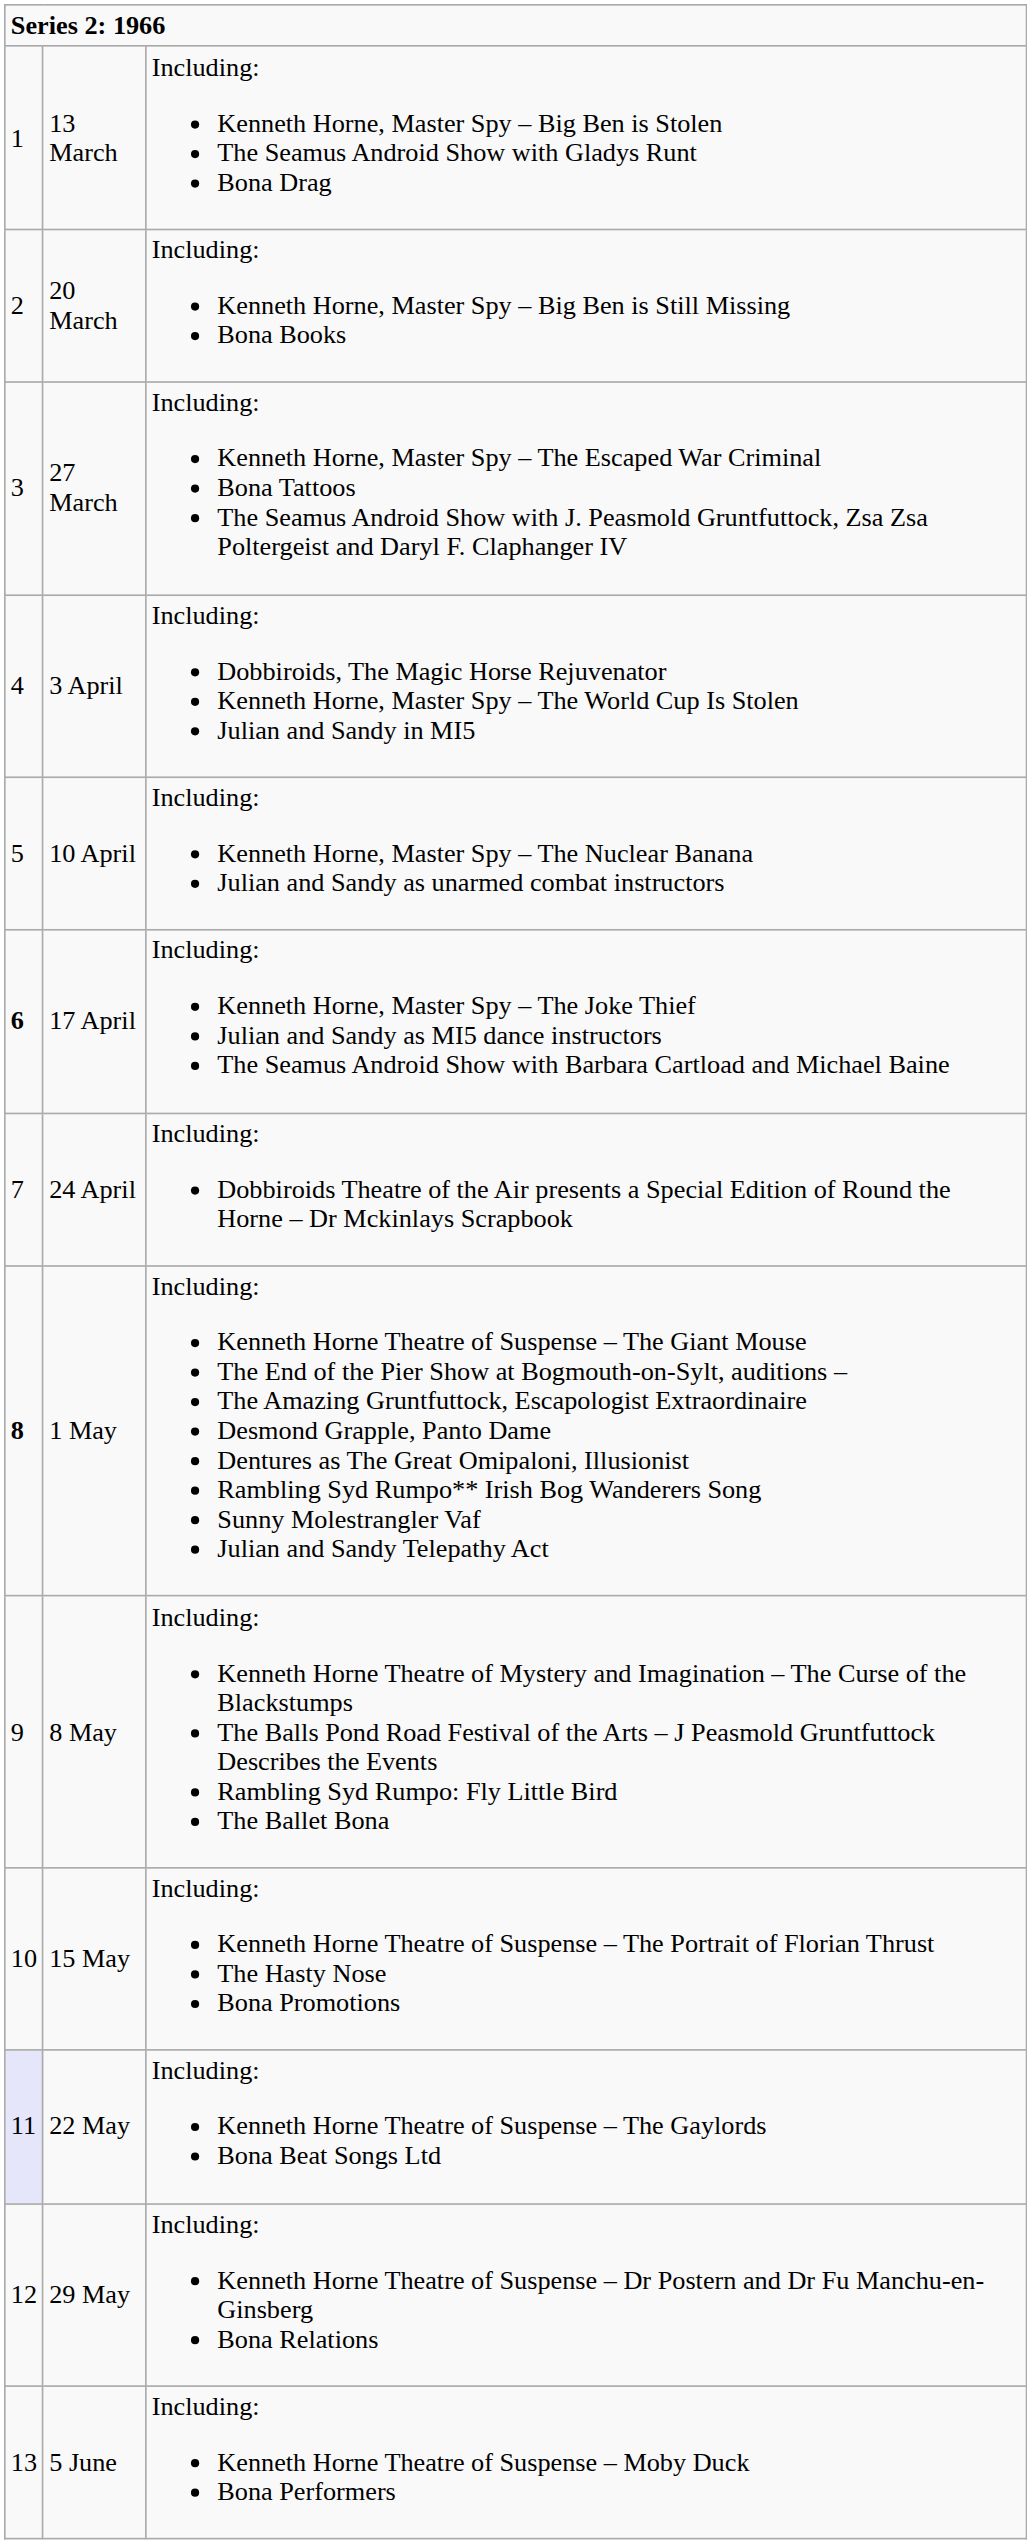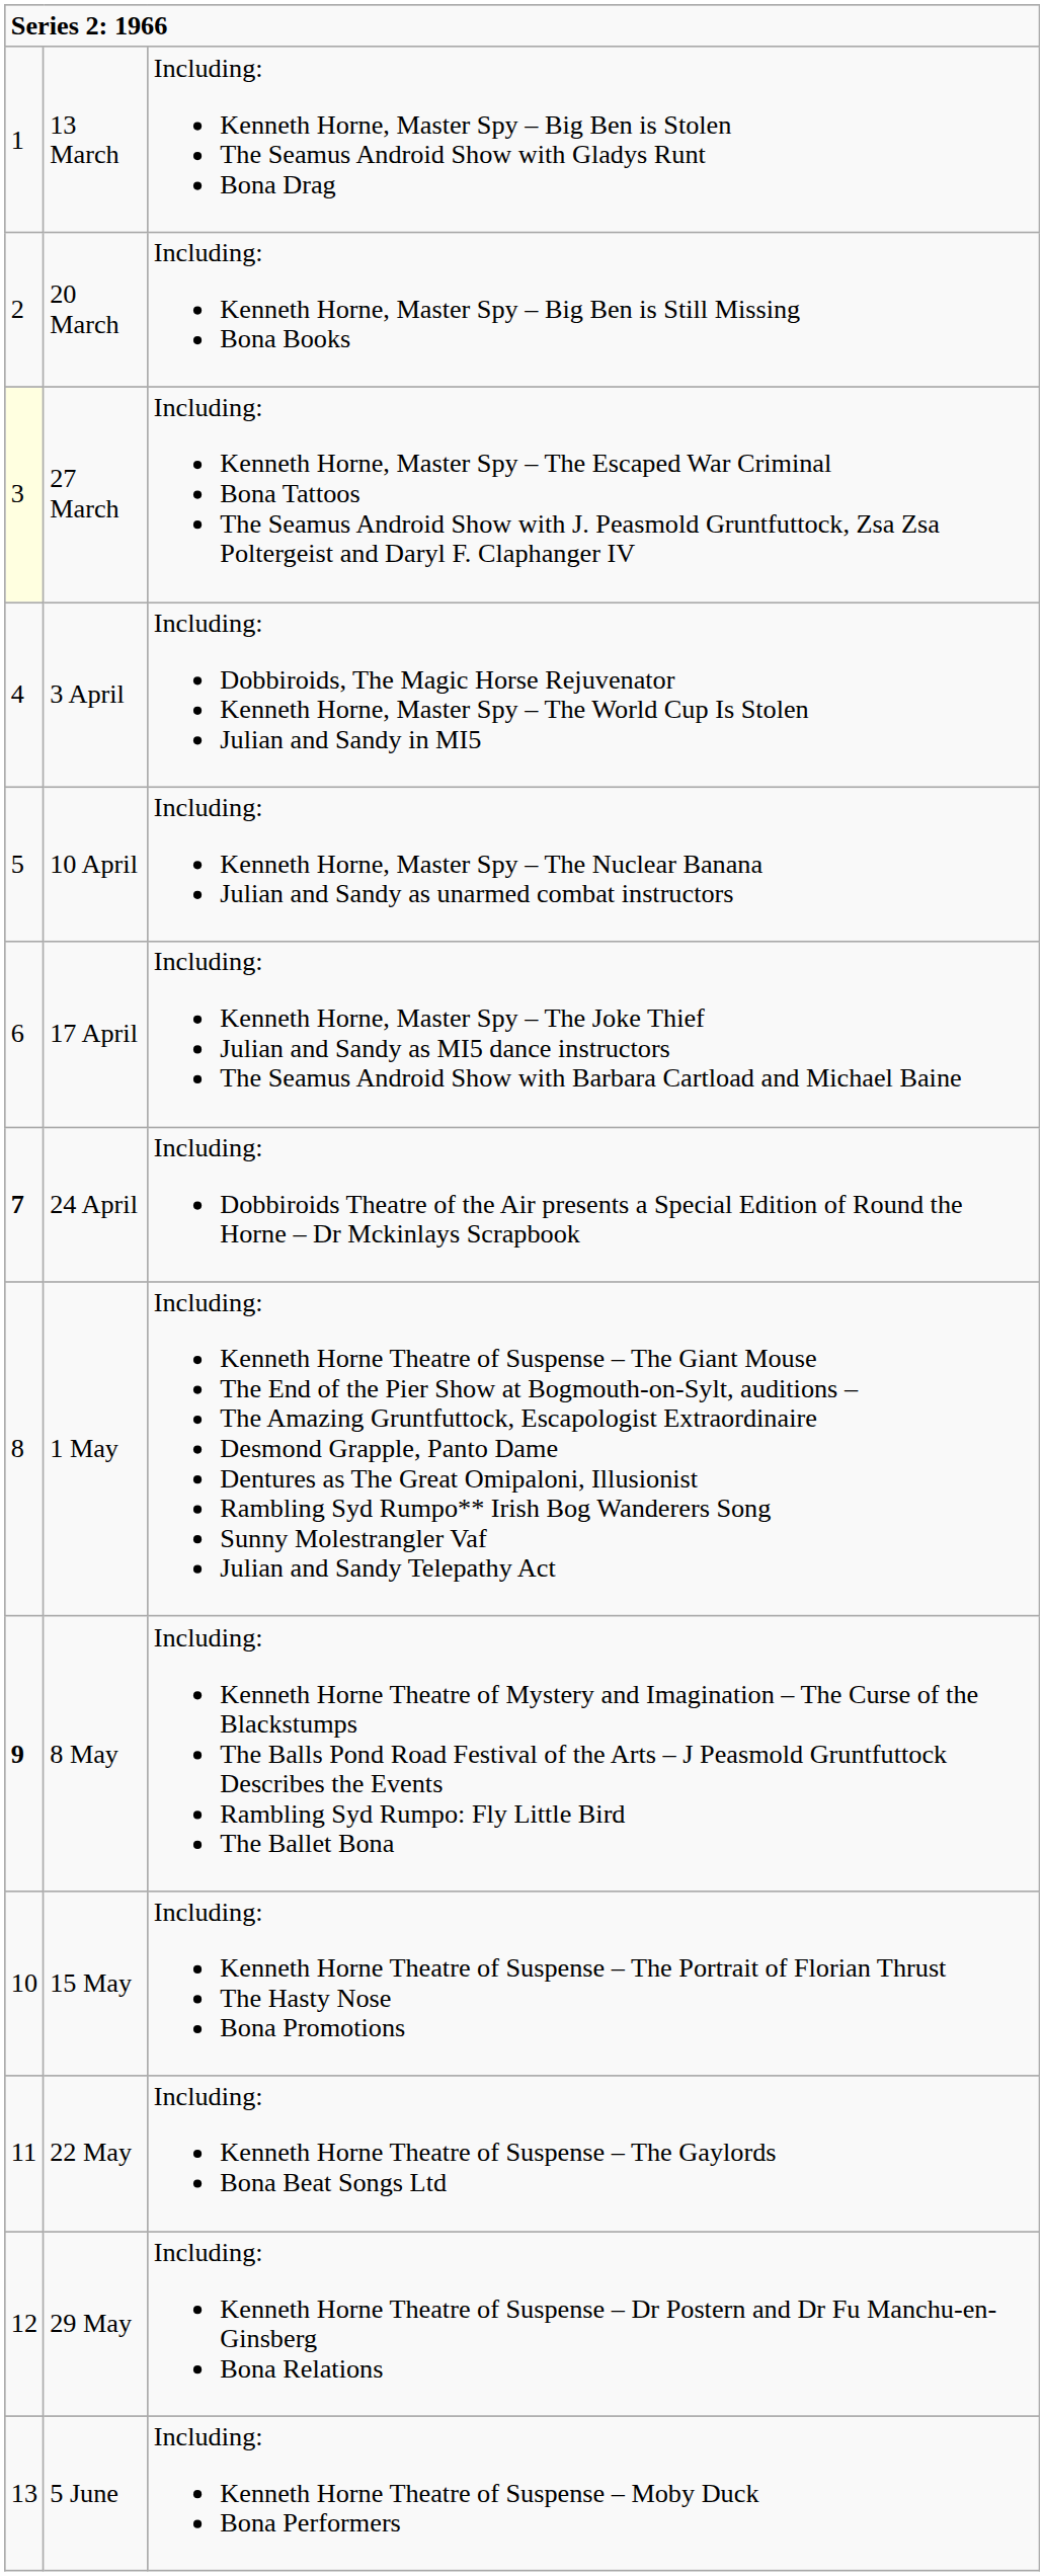27 March | column 1: no background -> lightyellow background
17 April | column 1: bold -> normal
24 April | column 1: normal -> bold
1 May | column 1: bold -> normal
8 May | column 1: normal -> bold
22 May | column 1: lavender background -> no background
